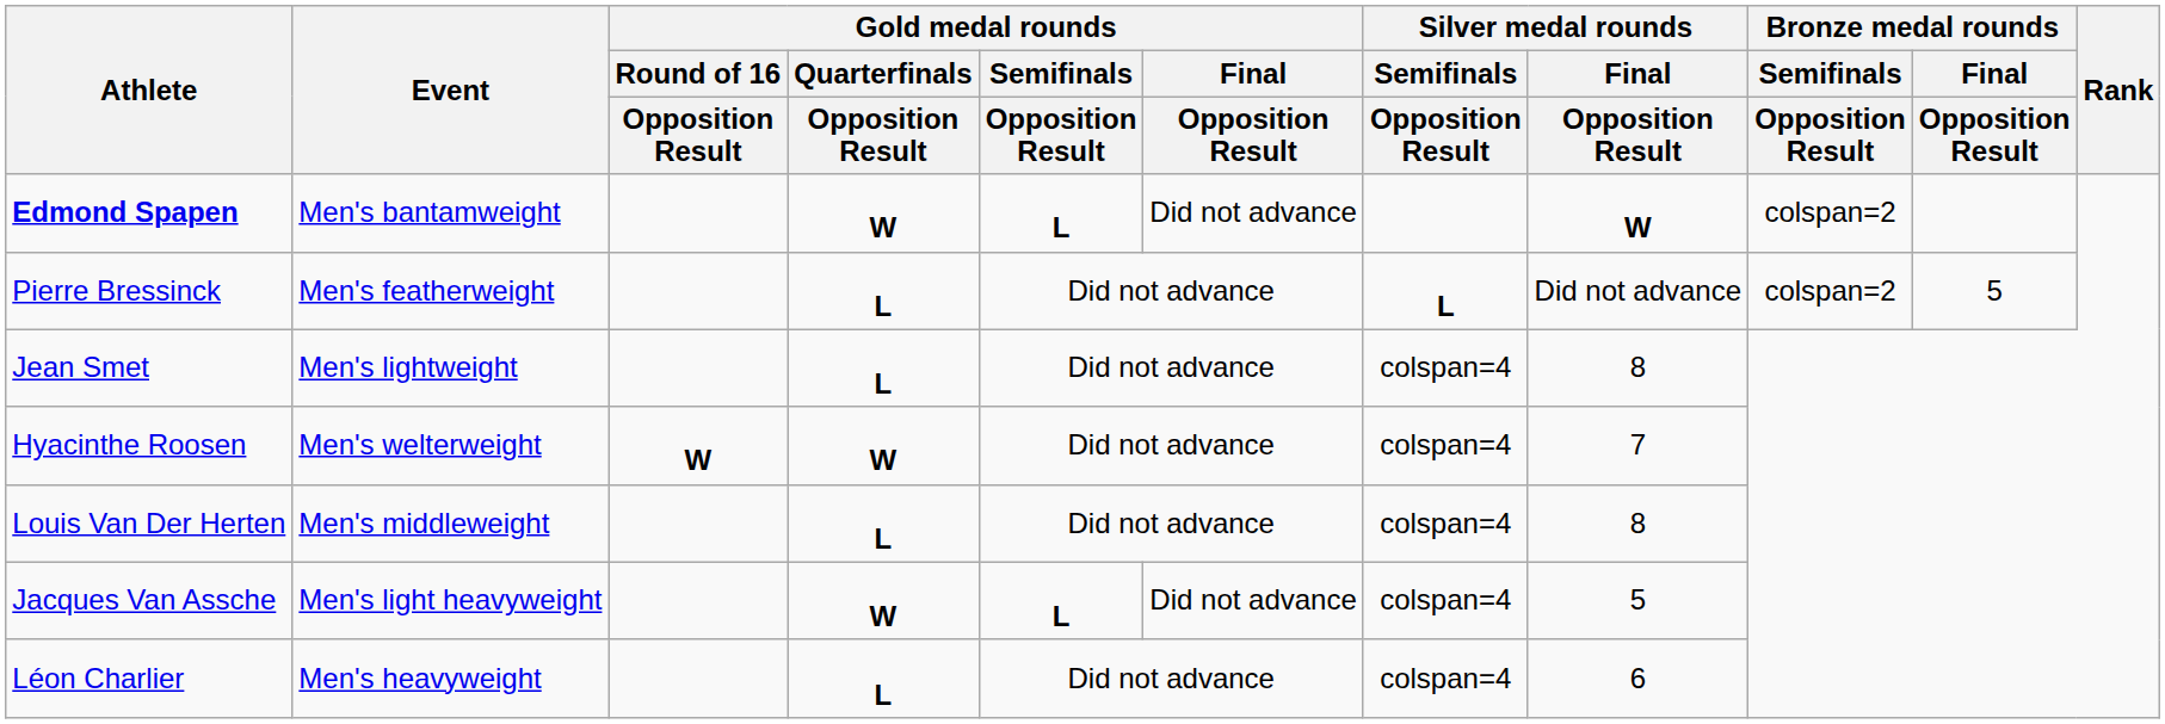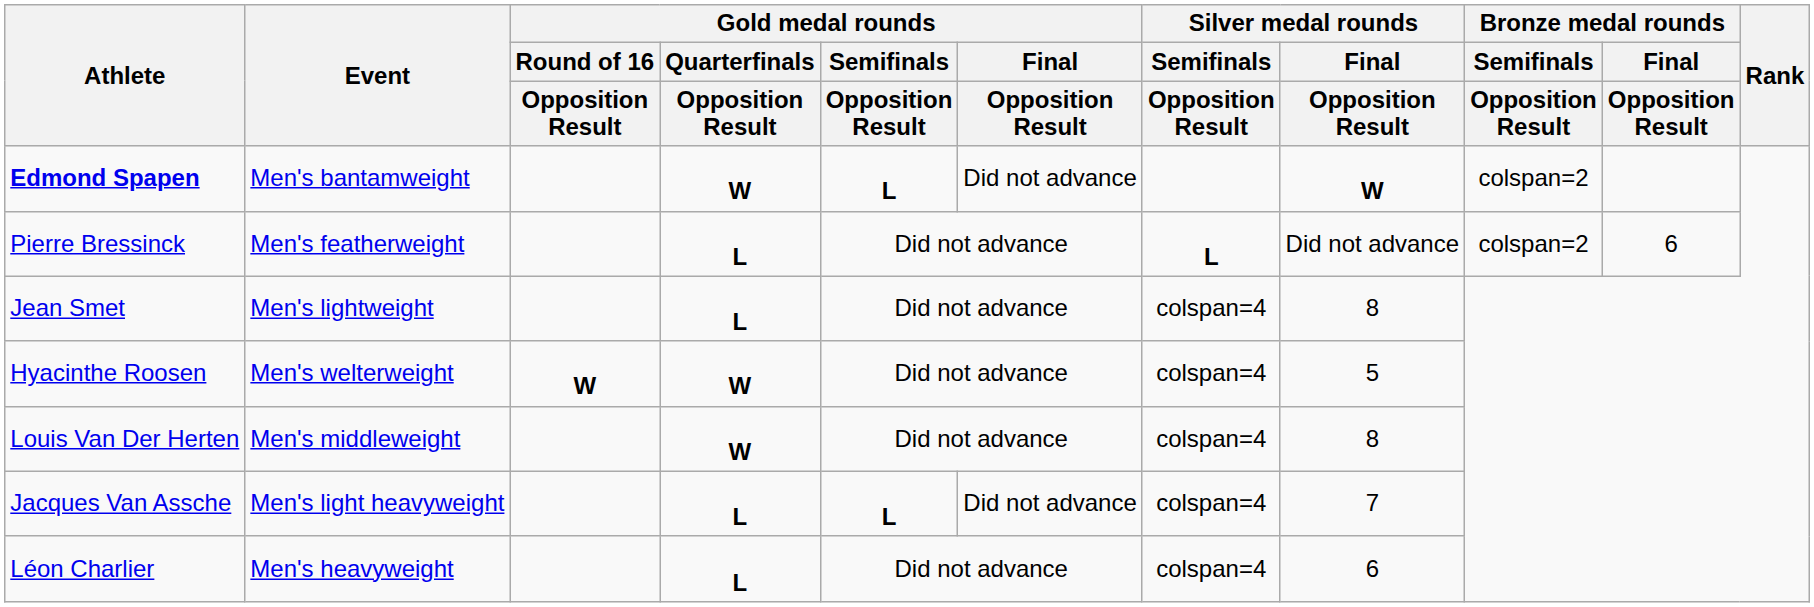Pierre Bressinck | Bronze medal rounds / Final / Opposition Result: 5 -> 6
Hyacinthe Roosen | Silver medal rounds / Final / Opposition Result: 7 -> 5
Louis Van Der Herten | Gold medal rounds / Quarterfinals / Opposition Result: L -> W
Jacques Van Assche | Gold medal rounds / Quarterfinals / Opposition Result: W -> L
Jacques Van Assche | Silver medal rounds / Final / Opposition Result: 5 -> 7
